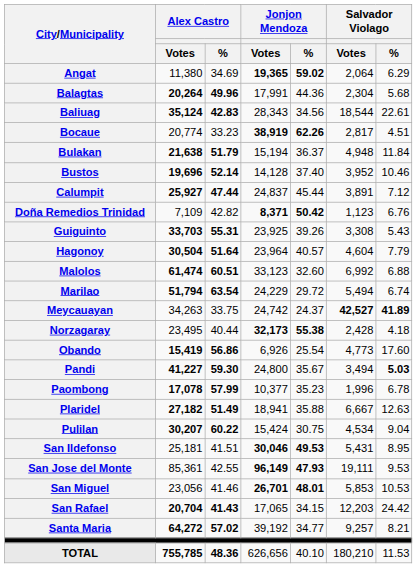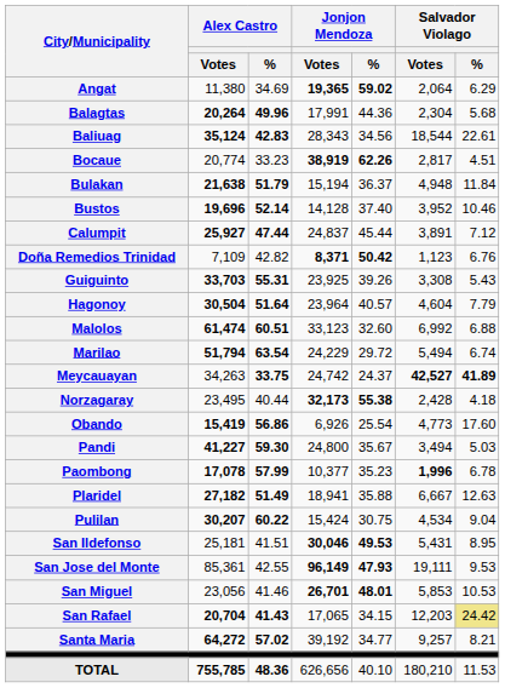Meycauayan | Alex Castro / %: normal -> bold
Pandi | Salvador Violago / %: bold -> normal
Paombong | Salvador Violago / Votes: normal -> bold
San Rafael | Salvador Violago / %: no background -> khaki background
